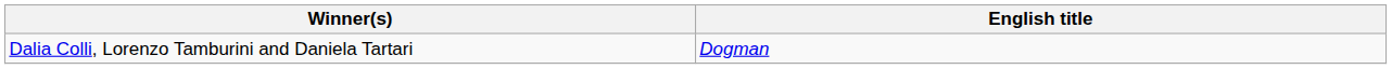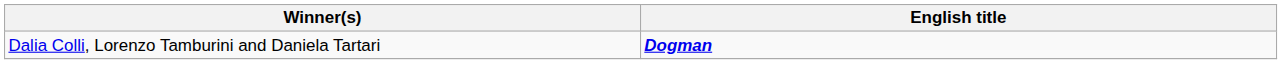Dalia Colli, Lorenzo Tamburini and Daniela Tartari | English title: normal -> bold
